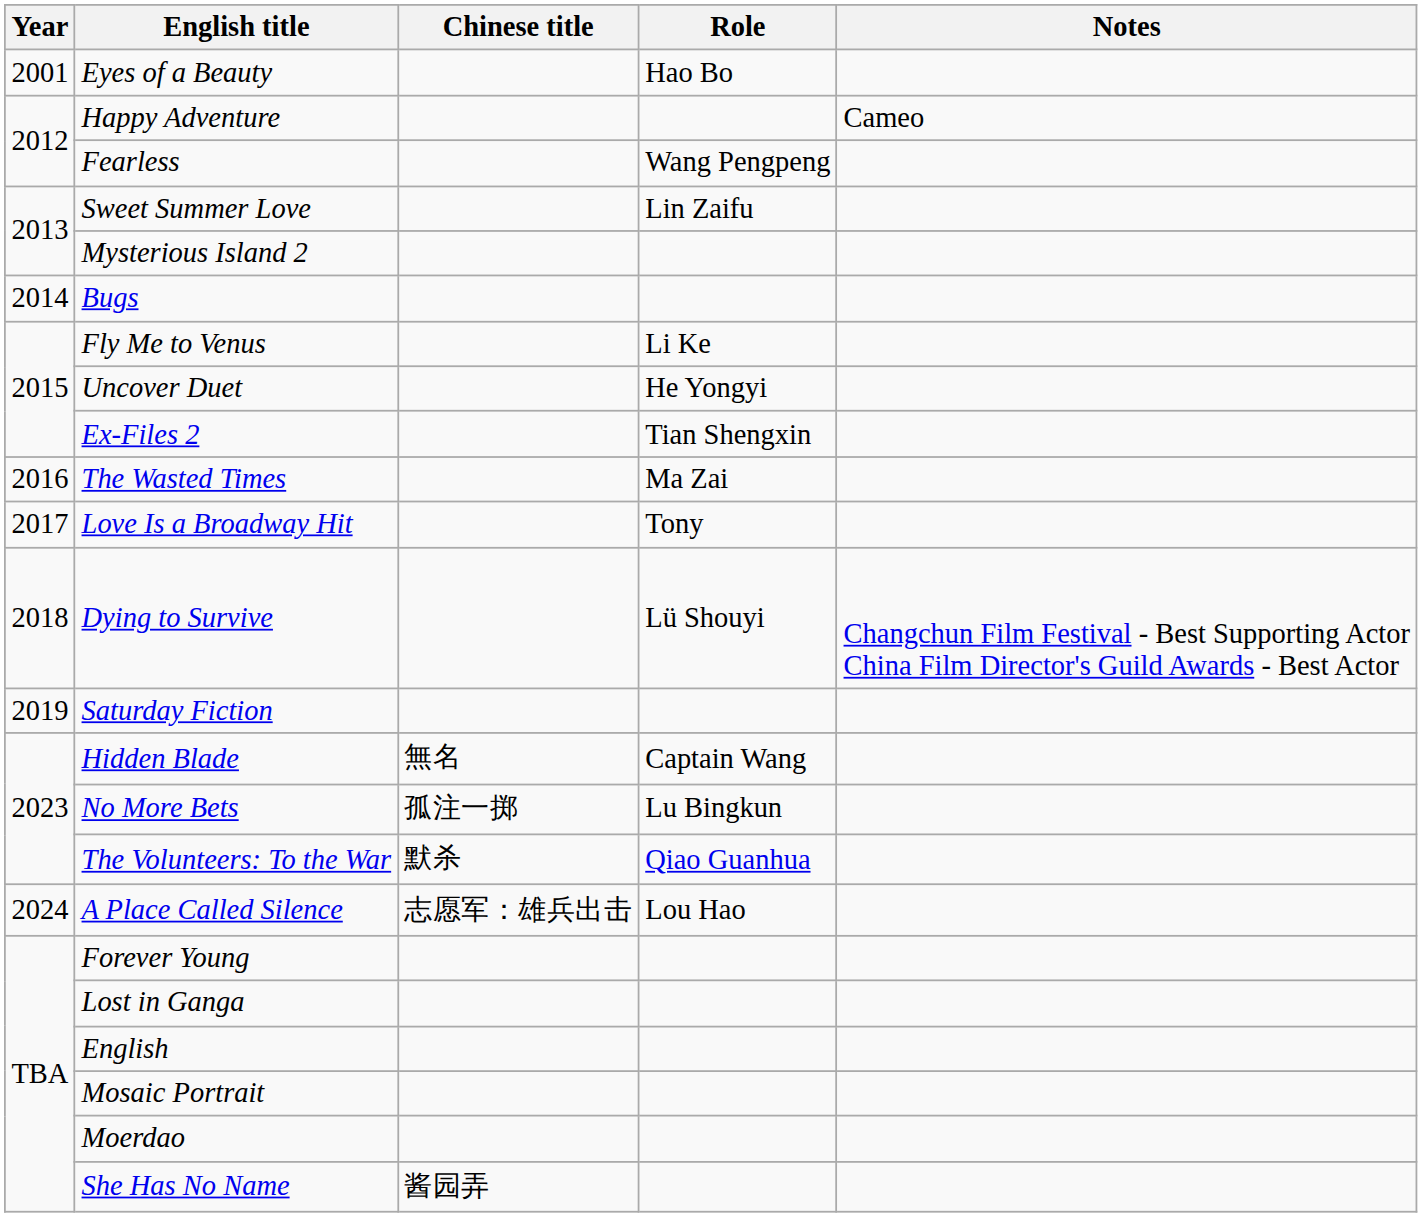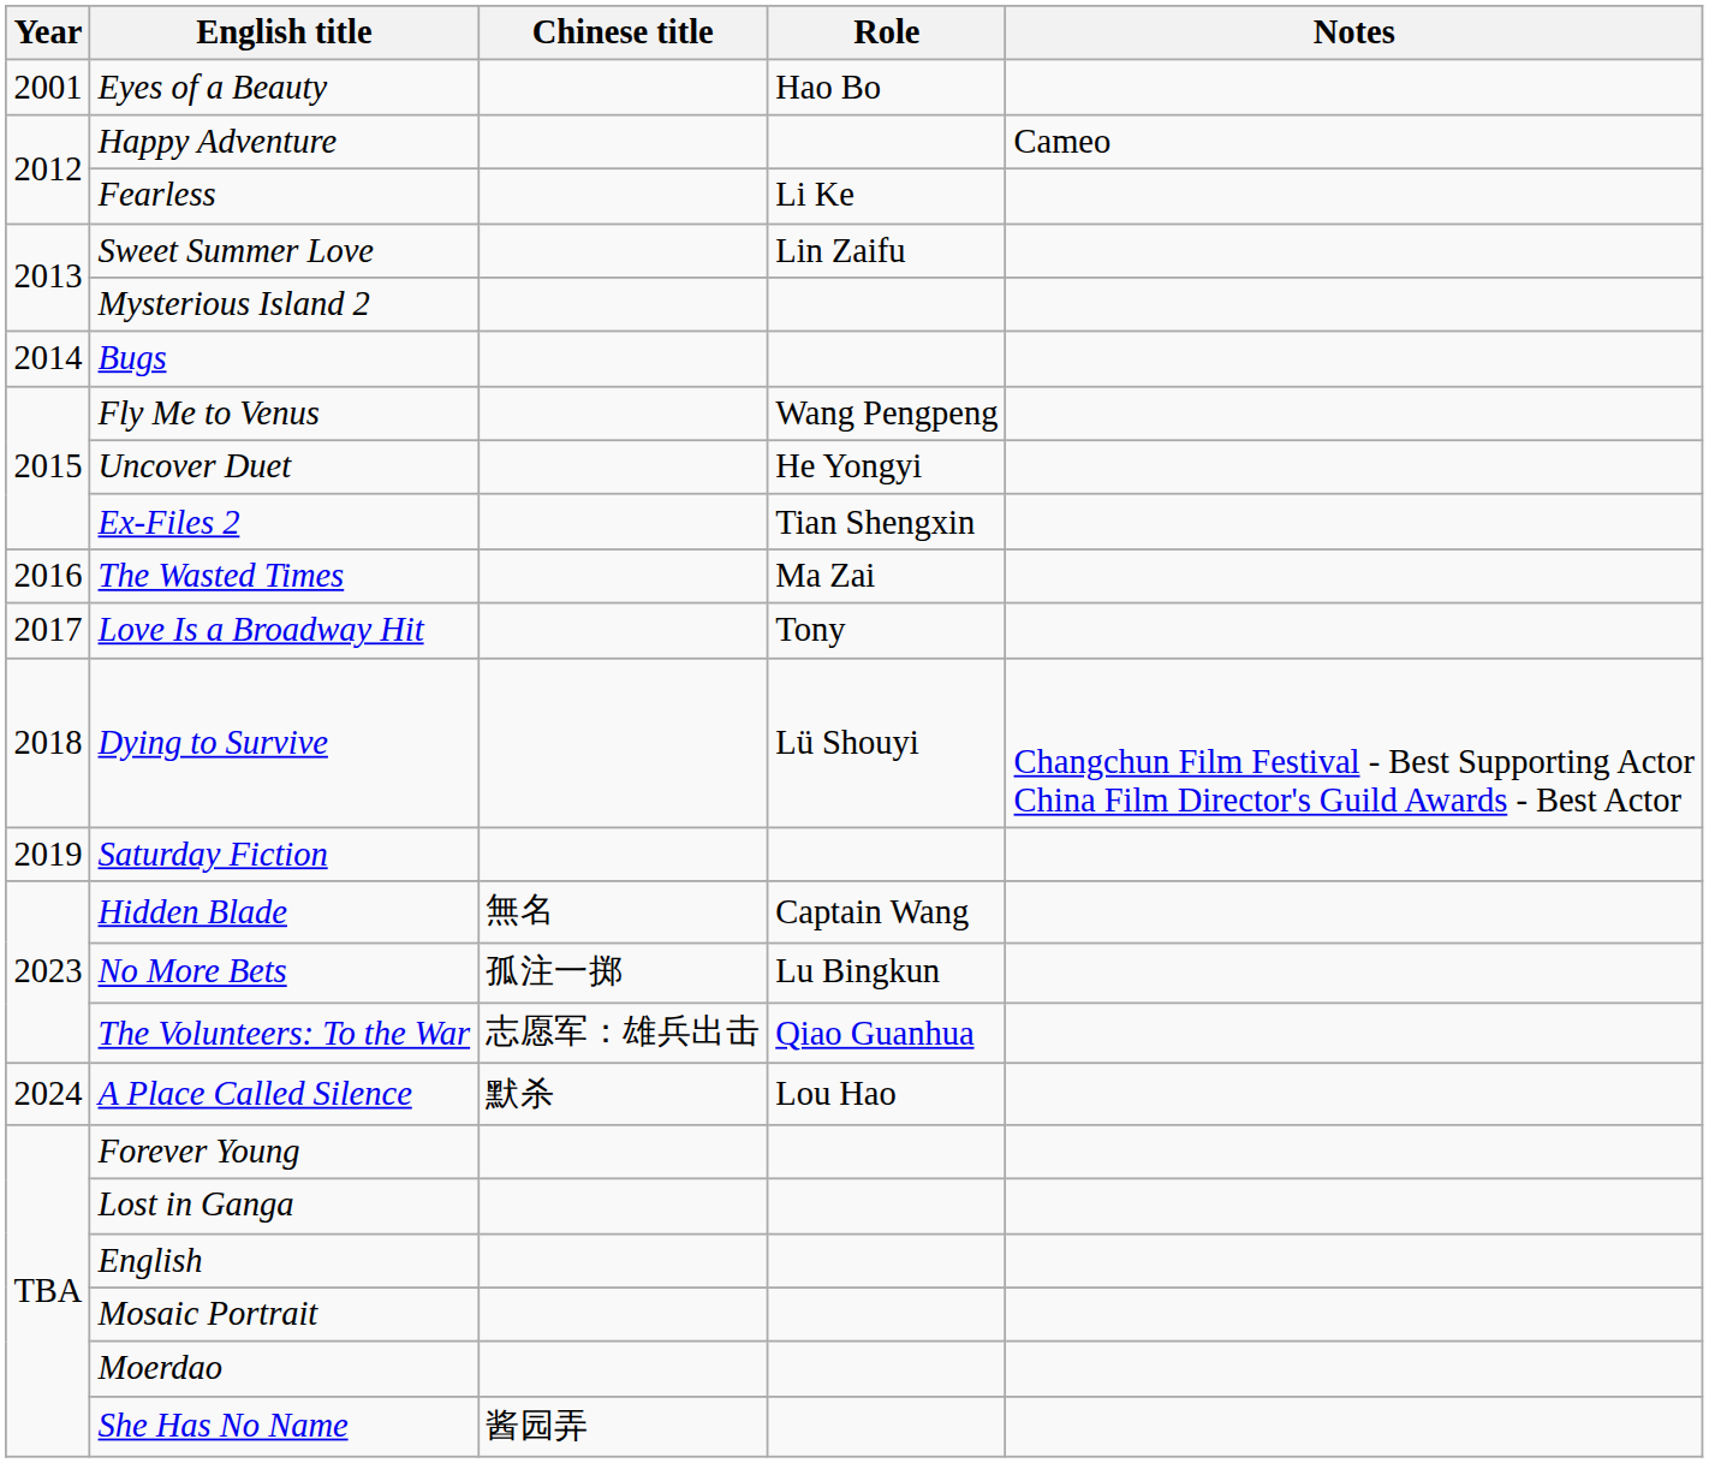Fearless | Role: Wang Pengpeng -> Li Ke
Fly Me to Venus | Role: Li Ke -> Wang Pengpeng
The Volunteers: To the War | Chinese title: 默杀 -> 志愿军：雄兵出击
A Place Called Silence | Chinese title: 志愿军：雄兵出击 -> 默杀
